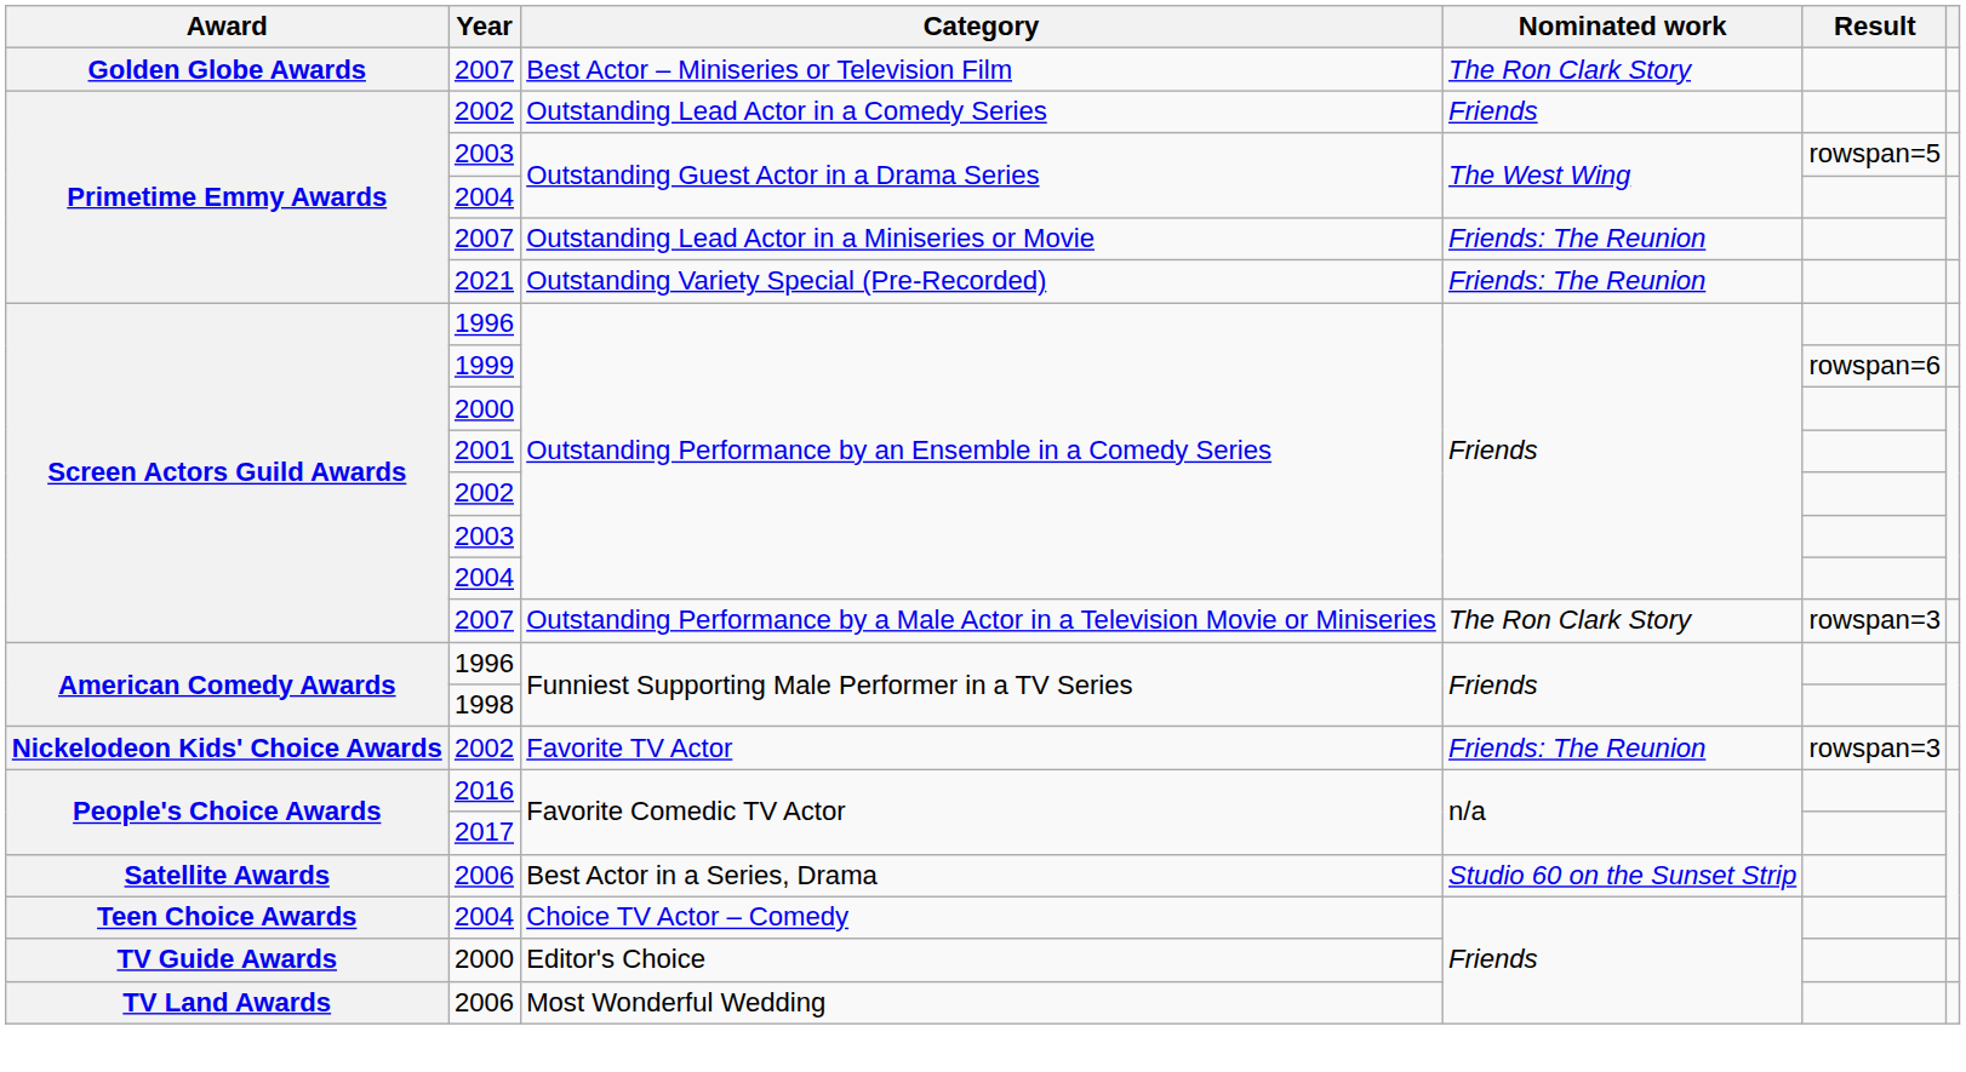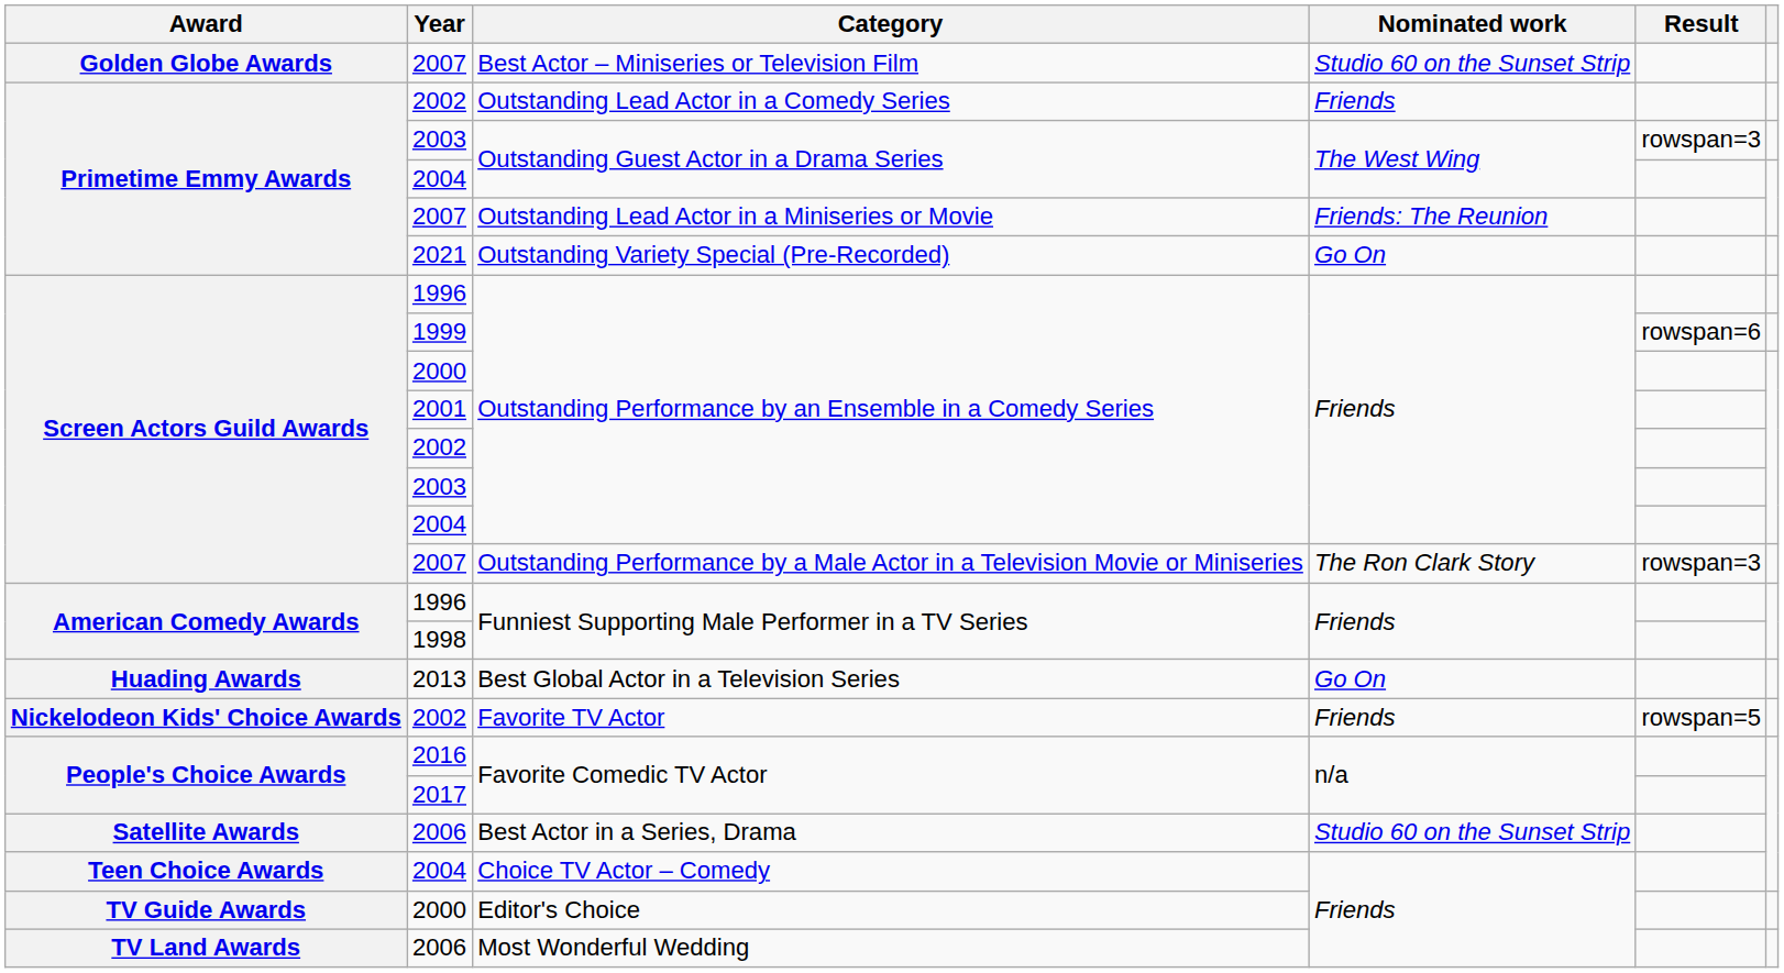Best Actor – Miniseries or Television Film | Nominated work: The Ron Clark Story -> Studio 60 on the Sunset Strip
2003 / Outstanding Guest Actor in a Drama Series | Result: rowspan=5 -> rowspan=3
Outstanding Variety Special (Pre-Recorded) | Nominated work: Friends: The Reunion -> Go On
+ row: Huading Awards | 2013 | Best Global Actor in a Television Series | Go On
Favorite TV Actor | Nominated work: Friends: The Reunion -> Friends
Favorite TV Actor | Result: rowspan=3 -> rowspan=5
